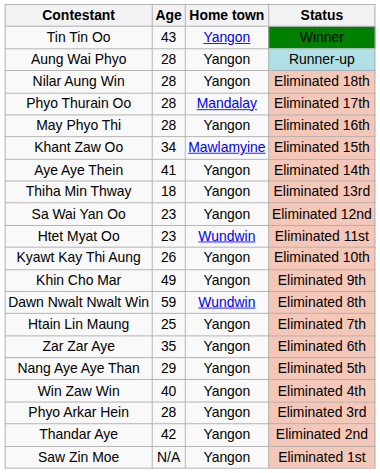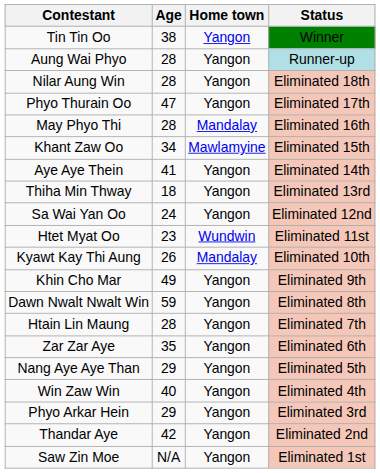Tin Tin Oo | Age: 43 -> 38
Phyo Thurain Oo | Age: 28 -> 47
Phyo Thurain Oo | Home town: Mandalay -> Yangon
May Phyo Thi | Home town: Yangon -> Mandalay
Sa Wai Yan Oo | Age: 23 -> 24
Kyawt Kay Thi Aung | Home town: Yangon -> Mandalay
Dawn Nwalt Nwalt Win | Home town: Wundwin -> Yangon
Htain Lin Maung | Age: 25 -> 28
Phyo Arkar Hein | Age: 28 -> 29
